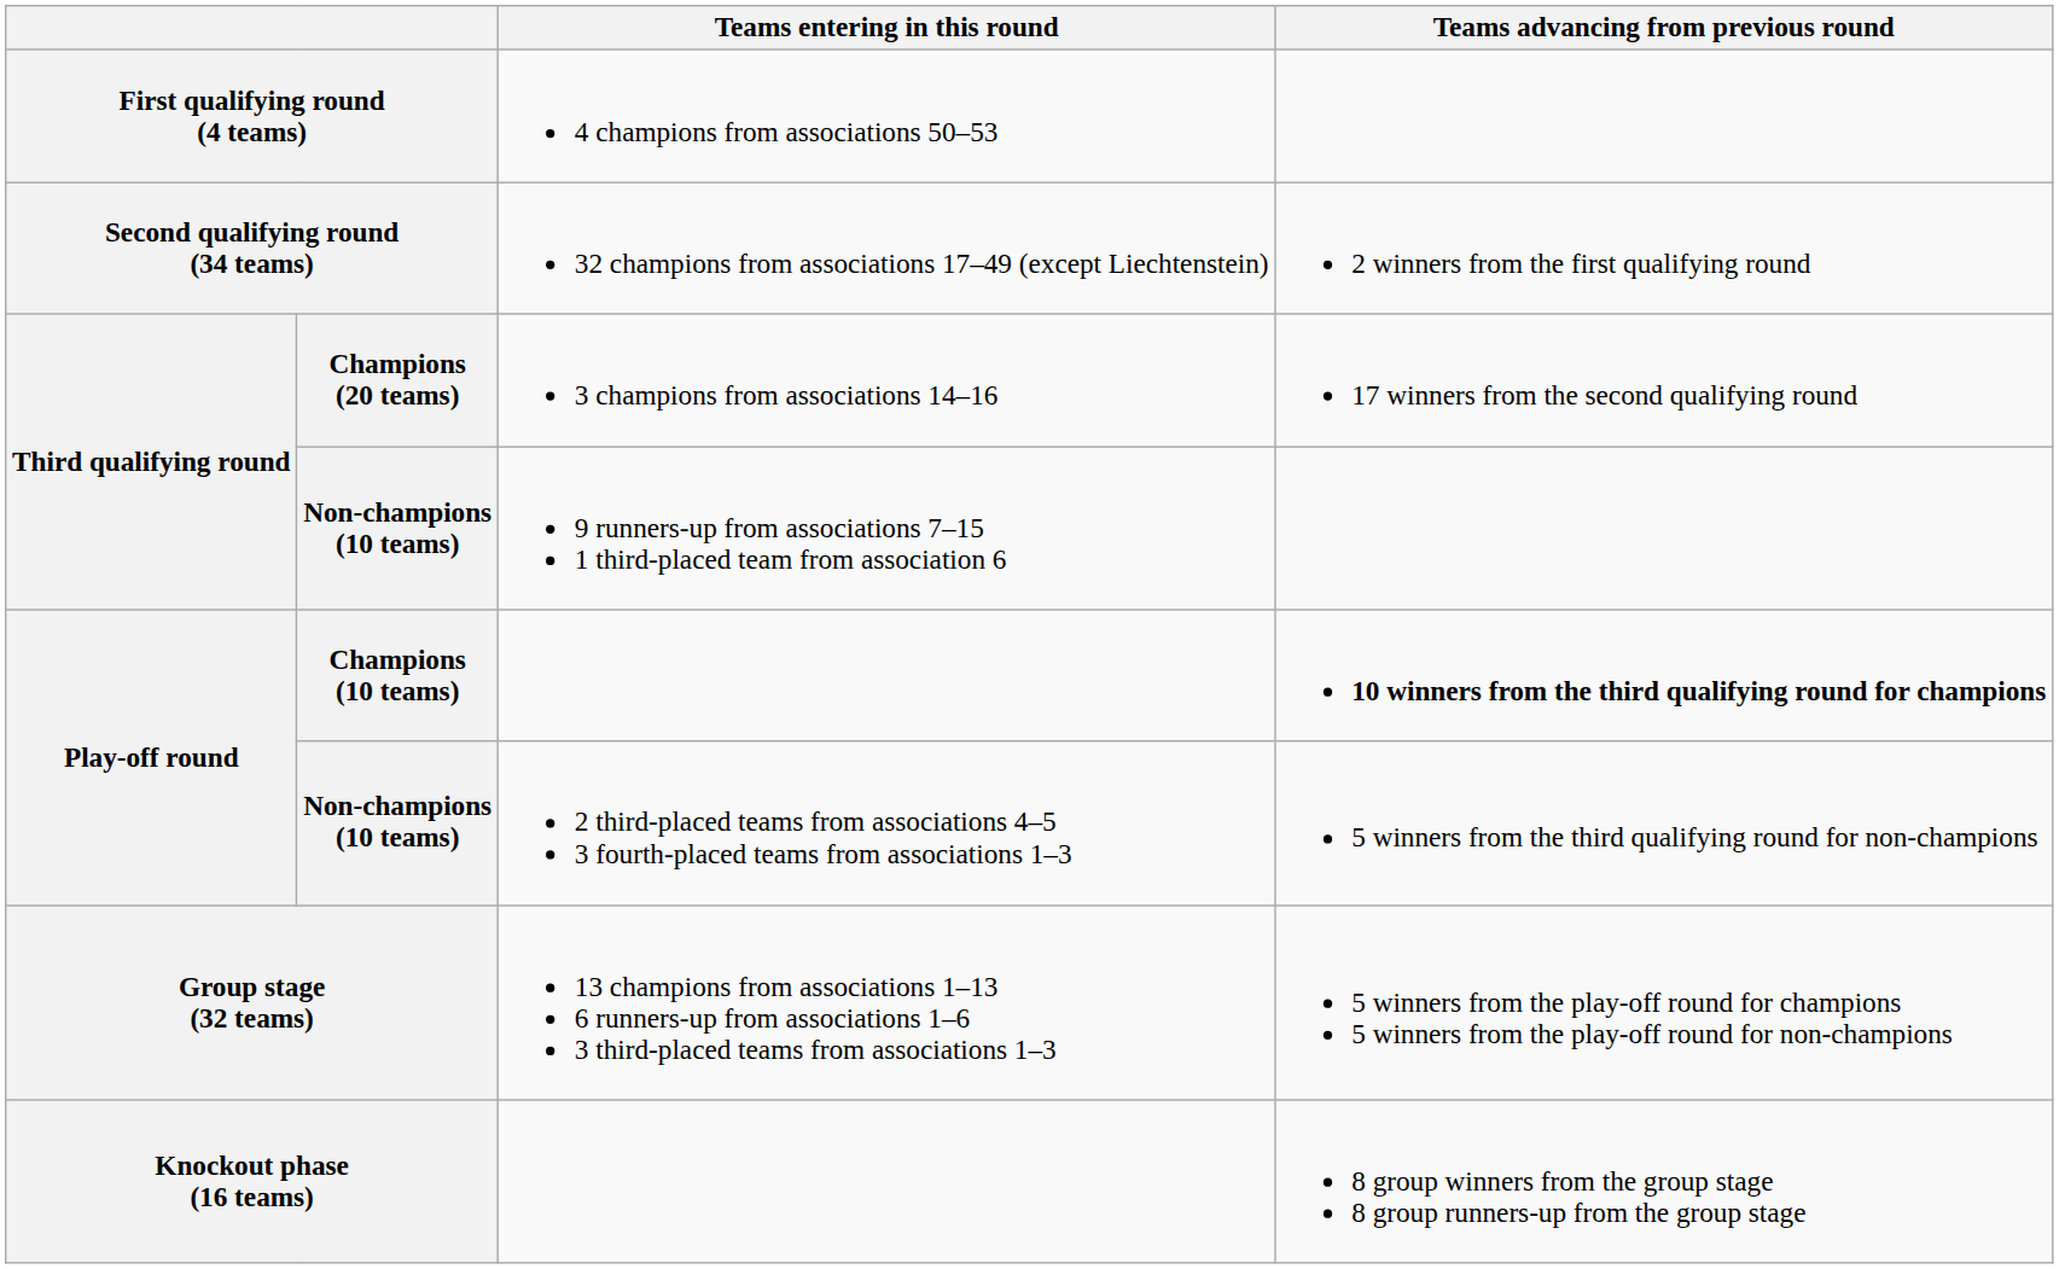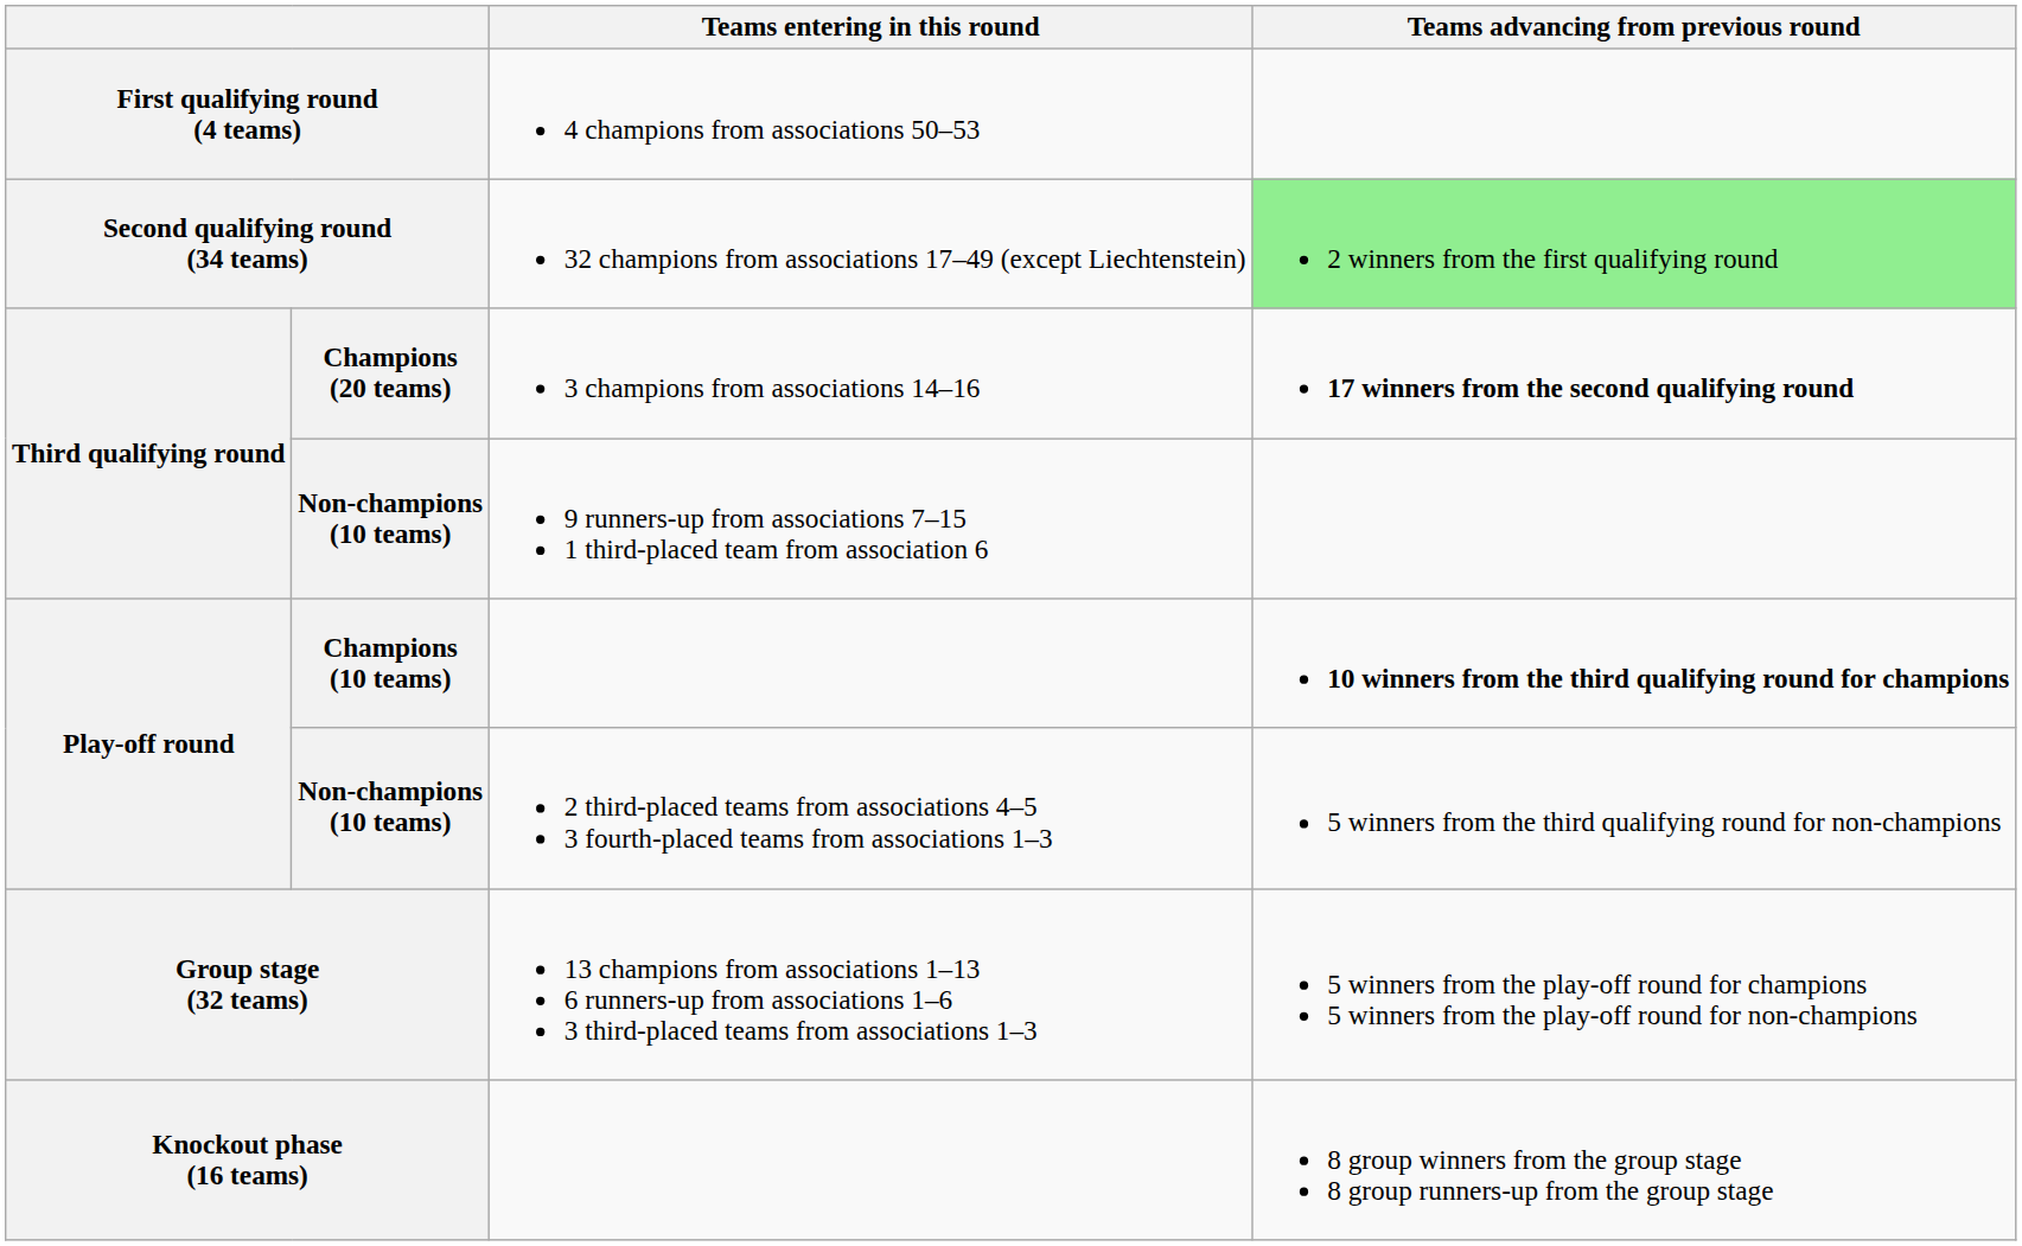Second qualifying round (34 teams) | Teams advancing from previous round: no background -> lightgreen background
Champions (20 teams) | Teams advancing from previous round: normal -> bold
